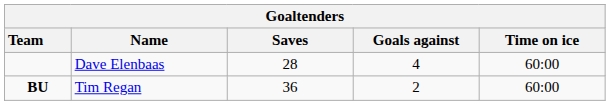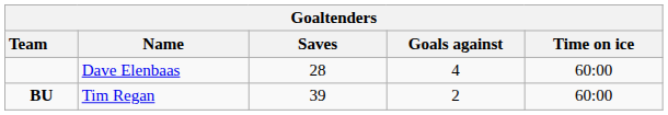BU | Saves: 36 -> 39
